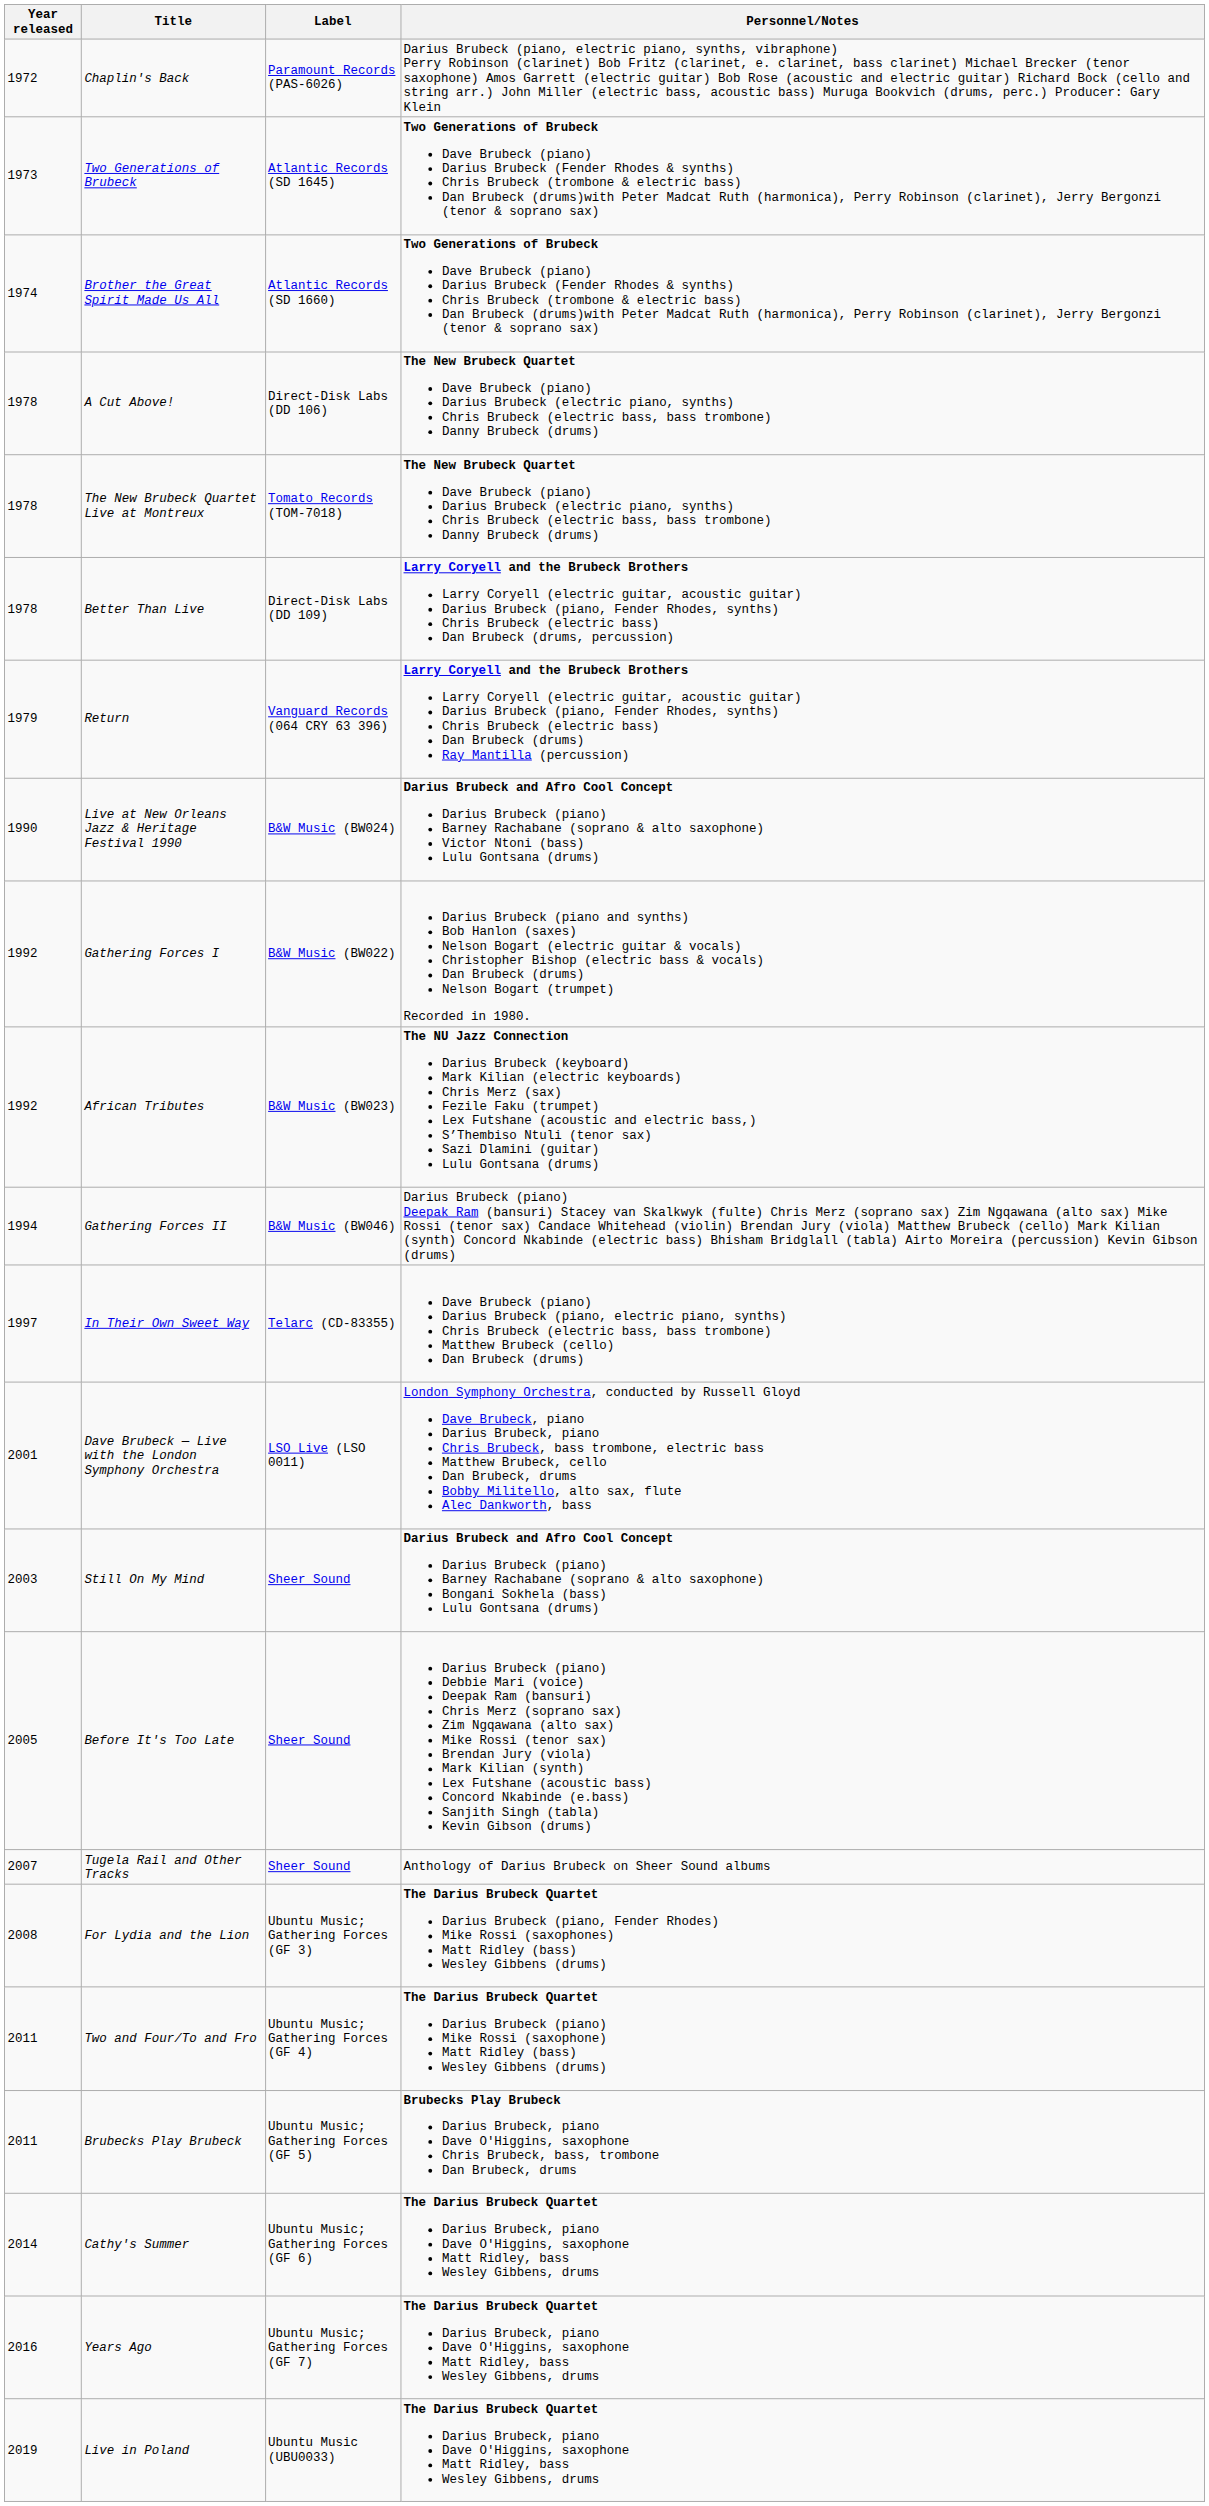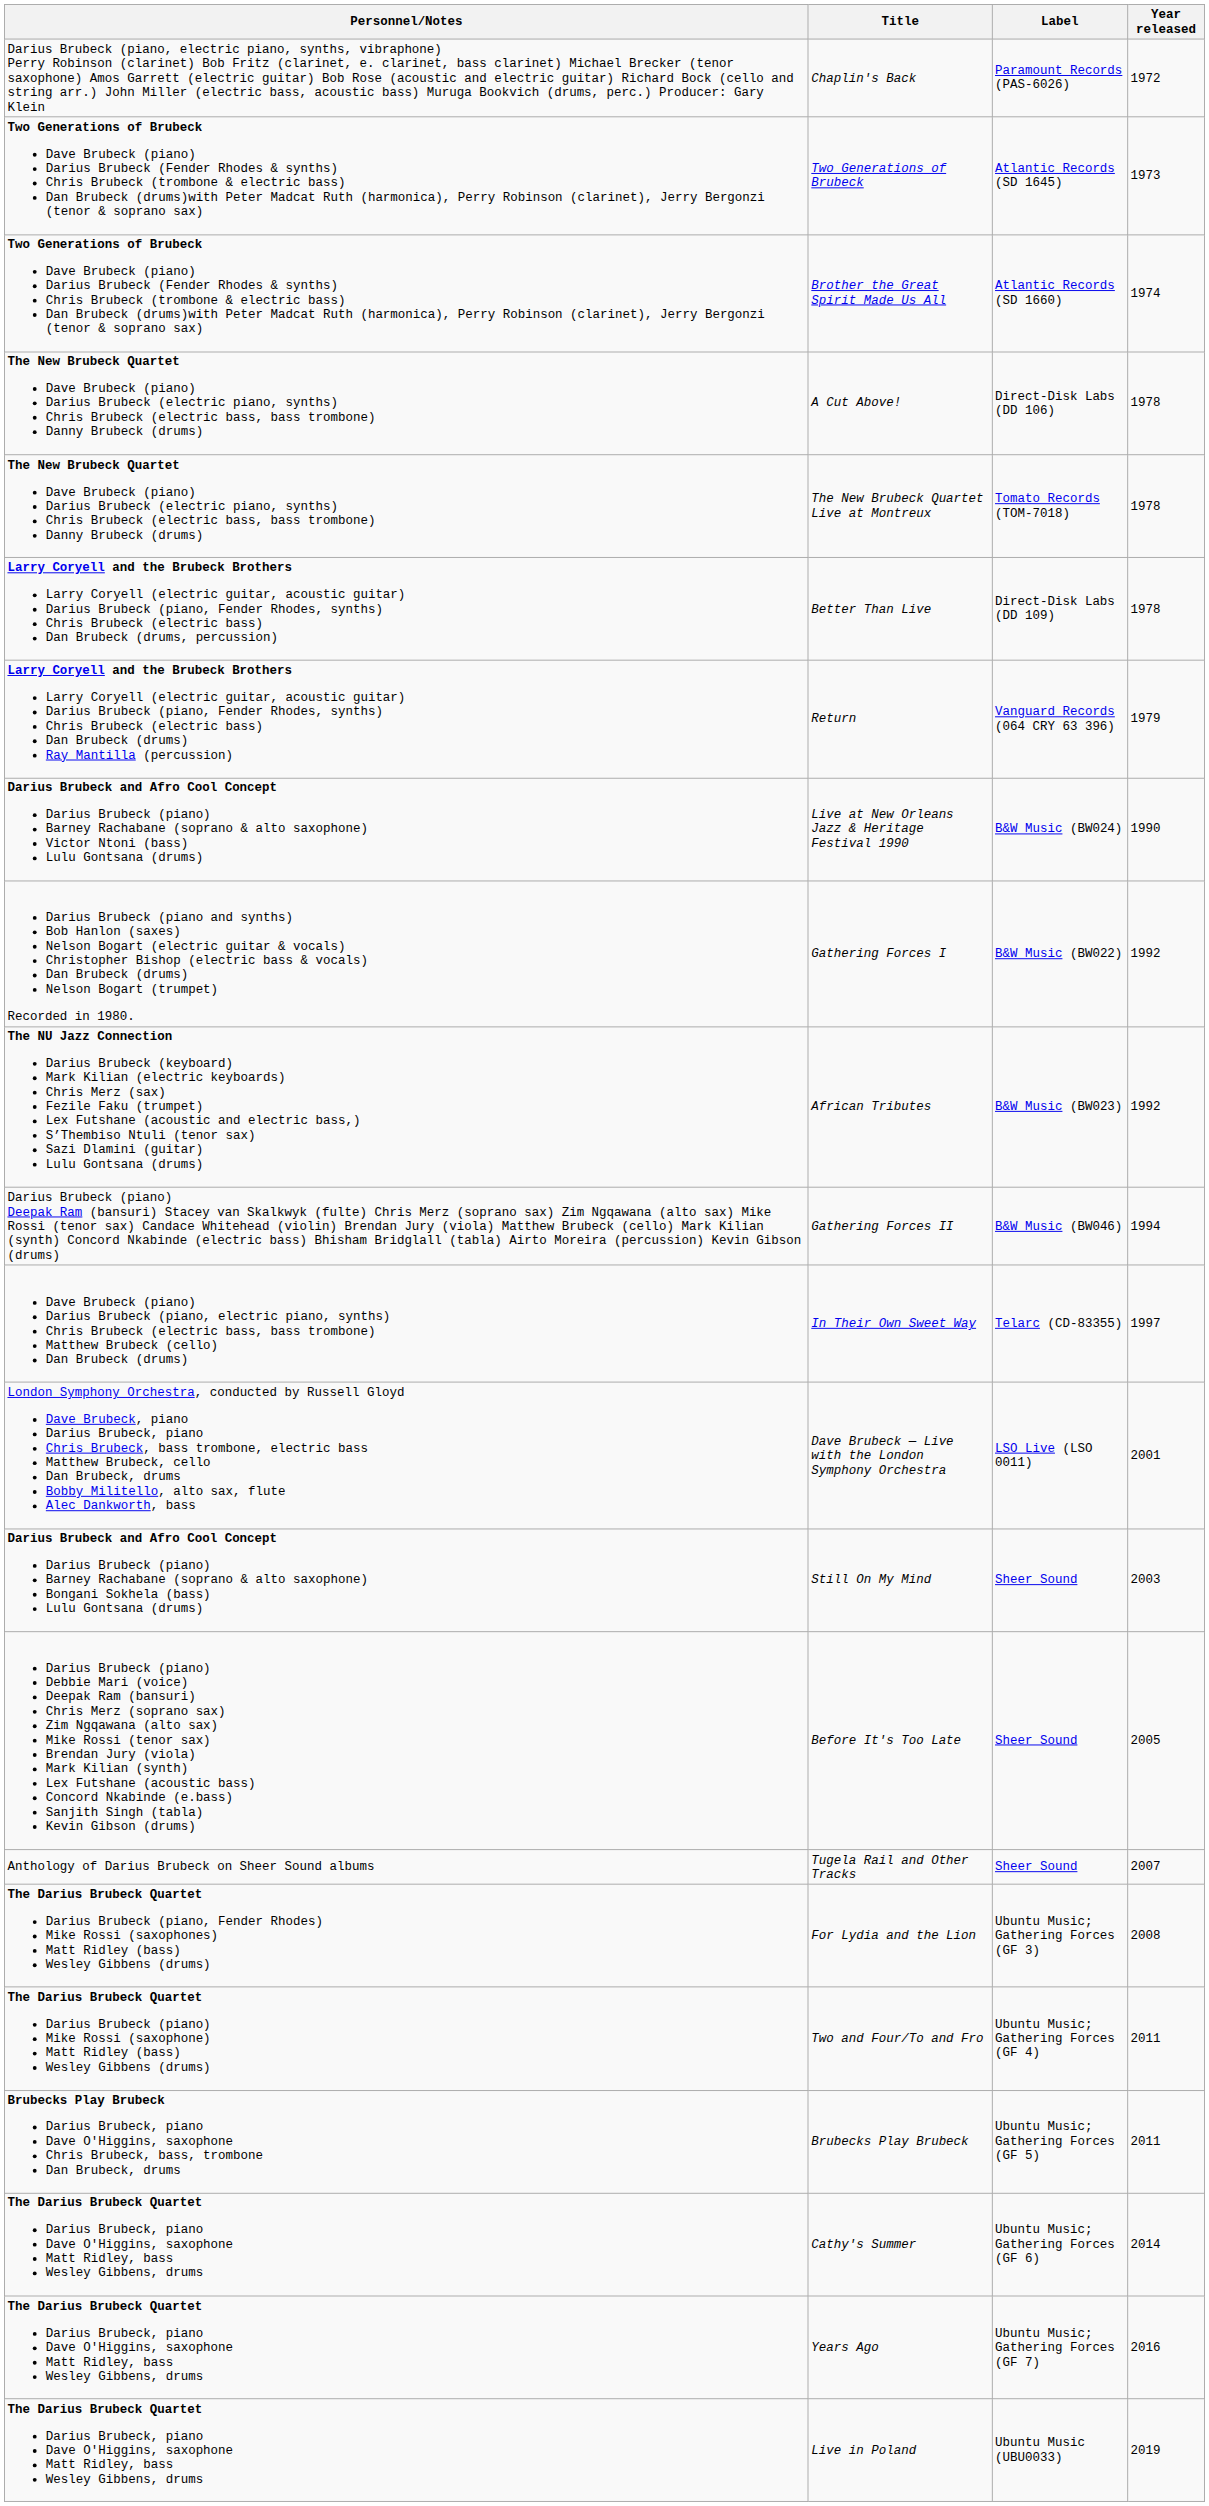columns swapped: Year released <-> Personnel/Notes
